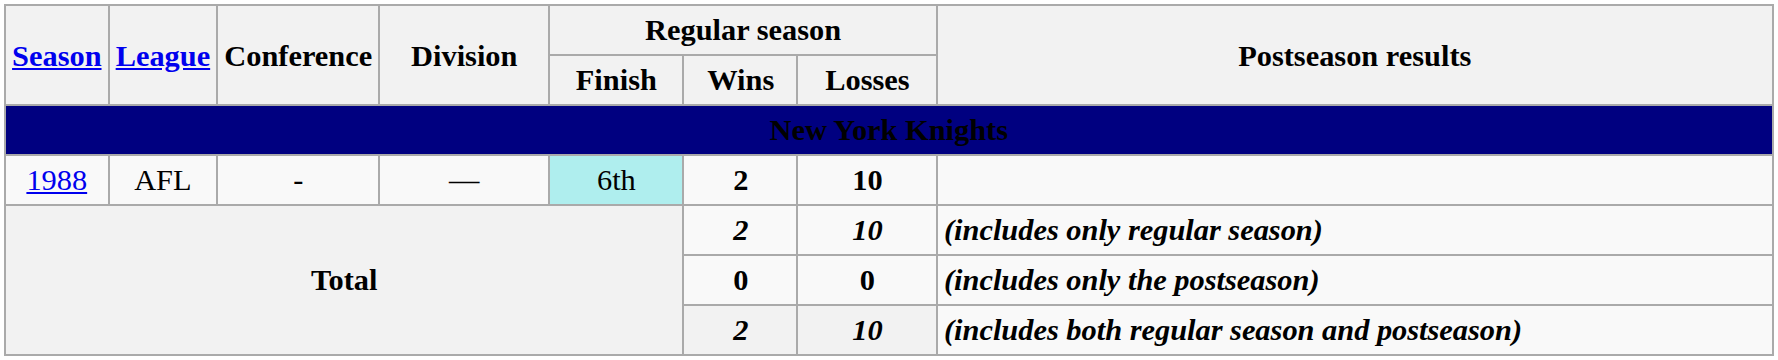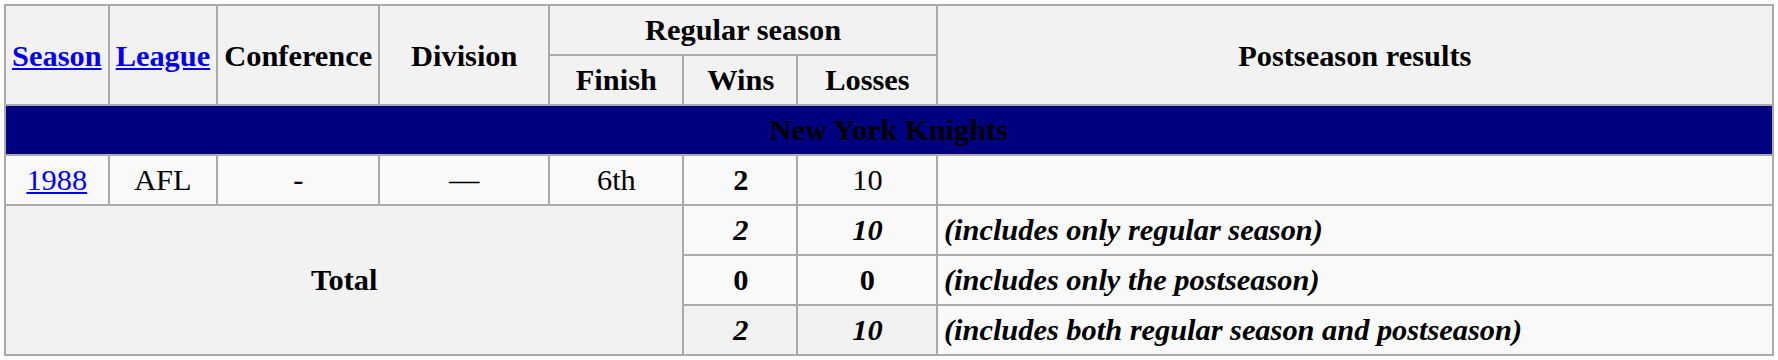1988 | Regular season / Finish: paleturquoise background -> no background
1988 | Regular season / Losses: bold -> normal
